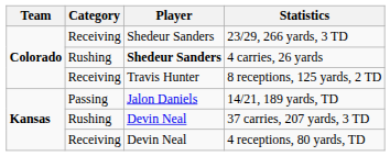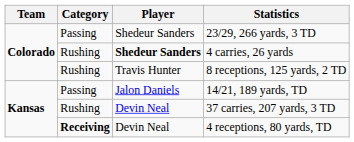23/29, 266 yards, 3 TD | Category: Receiving -> Passing
8 receptions, 125 yards, 2 TD | Category: Receiving -> Rushing
4 receptions, 80 yards, TD | Category: normal -> bold
